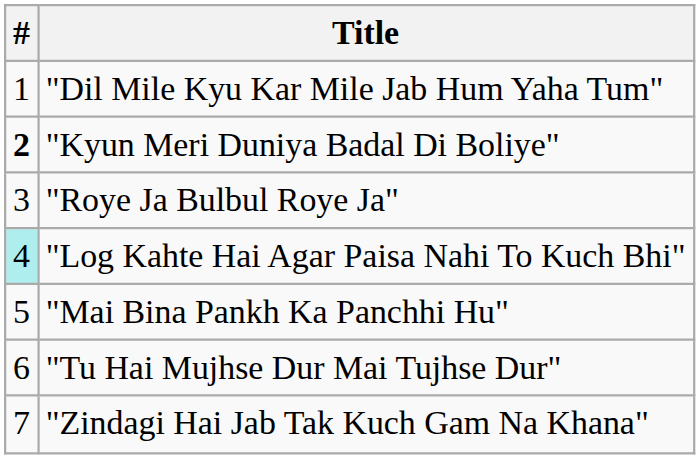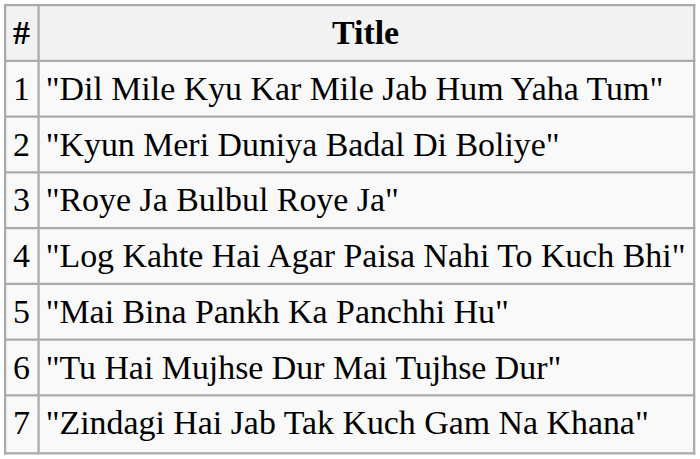"Kyun Meri Duniya Badal Di Boliye" | #: bold -> normal
"Log Kahte Hai Agar Paisa Nahi To Kuch Bhi" | #: paleturquoise background -> no background
